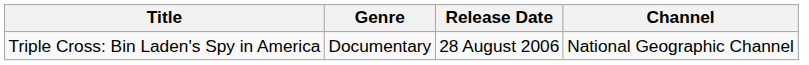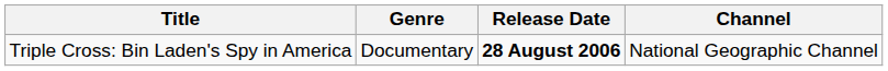Triple Cross: Bin Laden's Spy in America | Release Date: normal -> bold
